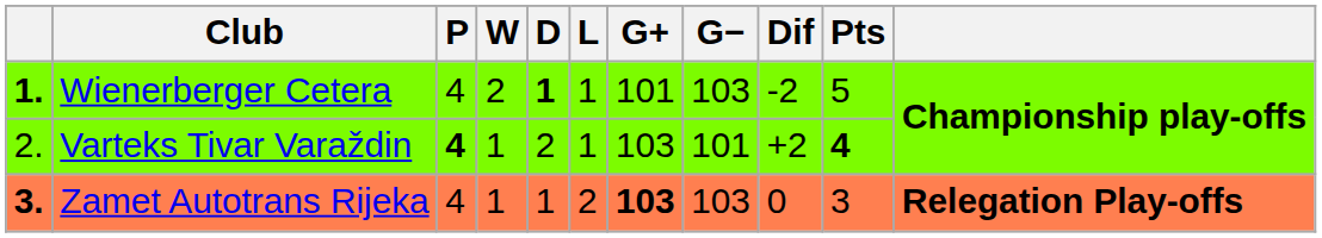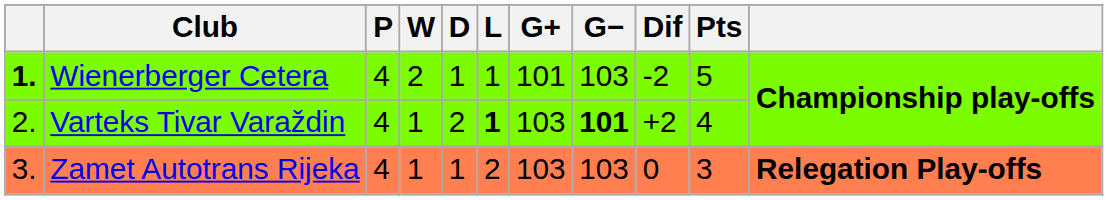Wienerberger Cetera | D: bold -> normal
Varteks Tivar Varaždin | P: bold -> normal
Varteks Tivar Varaždin | L: normal -> bold
Varteks Tivar Varaždin | G−: normal -> bold
Varteks Tivar Varaždin | Pts: bold -> normal
Zamet Autotrans Rijeka | column 1: bold -> normal
Zamet Autotrans Rijeka | G+: bold -> normal
